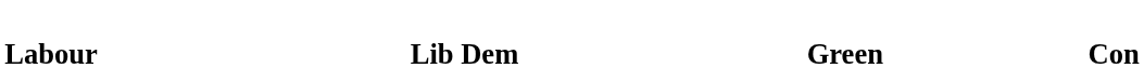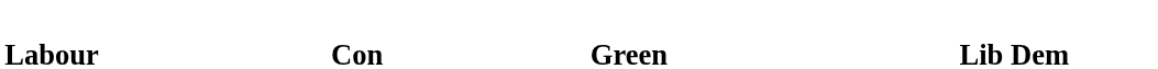columns swapped: 11 <-> 3
